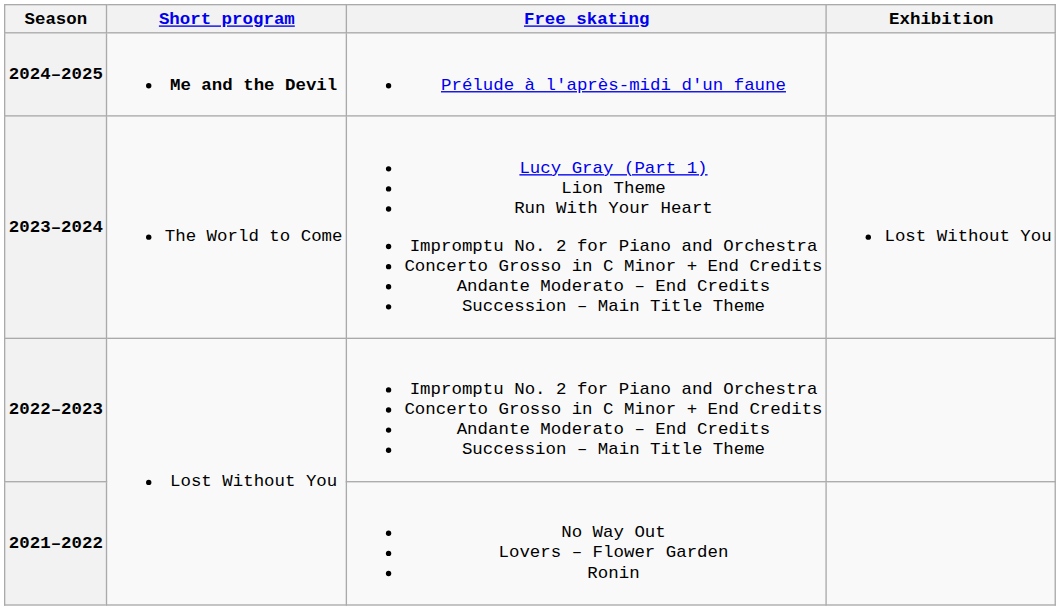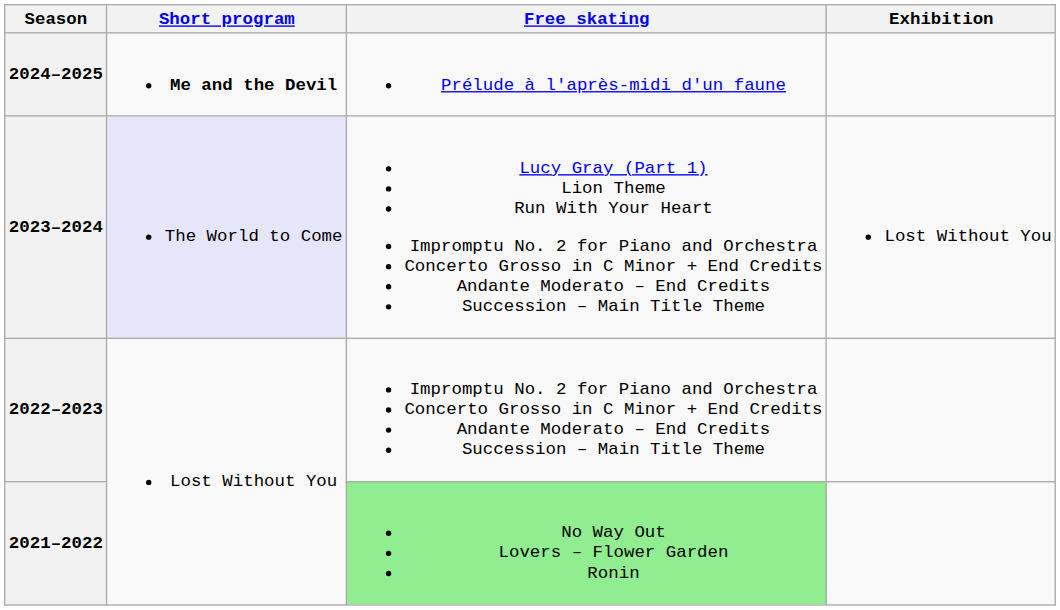2023–2024 | Short program: no background -> lavender background
2021–2022 | Free skating: no background -> lightgreen background
